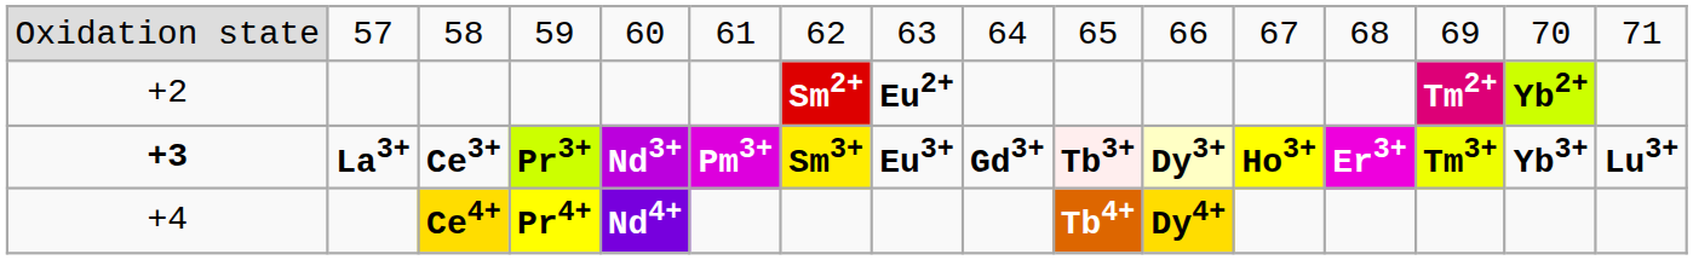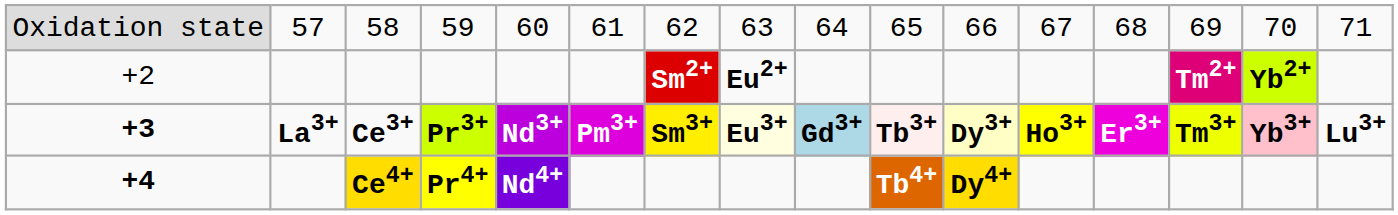Ce3+ | column 8: no background -> lightyellow background
Ce3+ | column 9: no background -> lightblue background
Ce3+ | column 15: no background -> pink background
Ce4+ | column 1: normal -> bold
